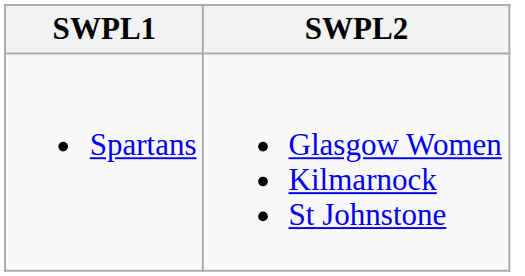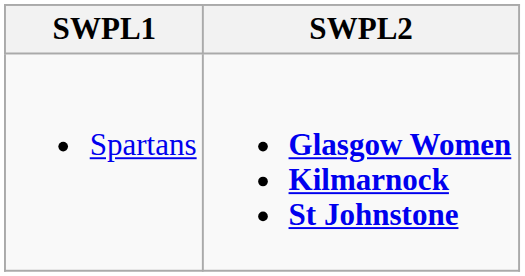Spartans | SWPL2: normal -> bold
